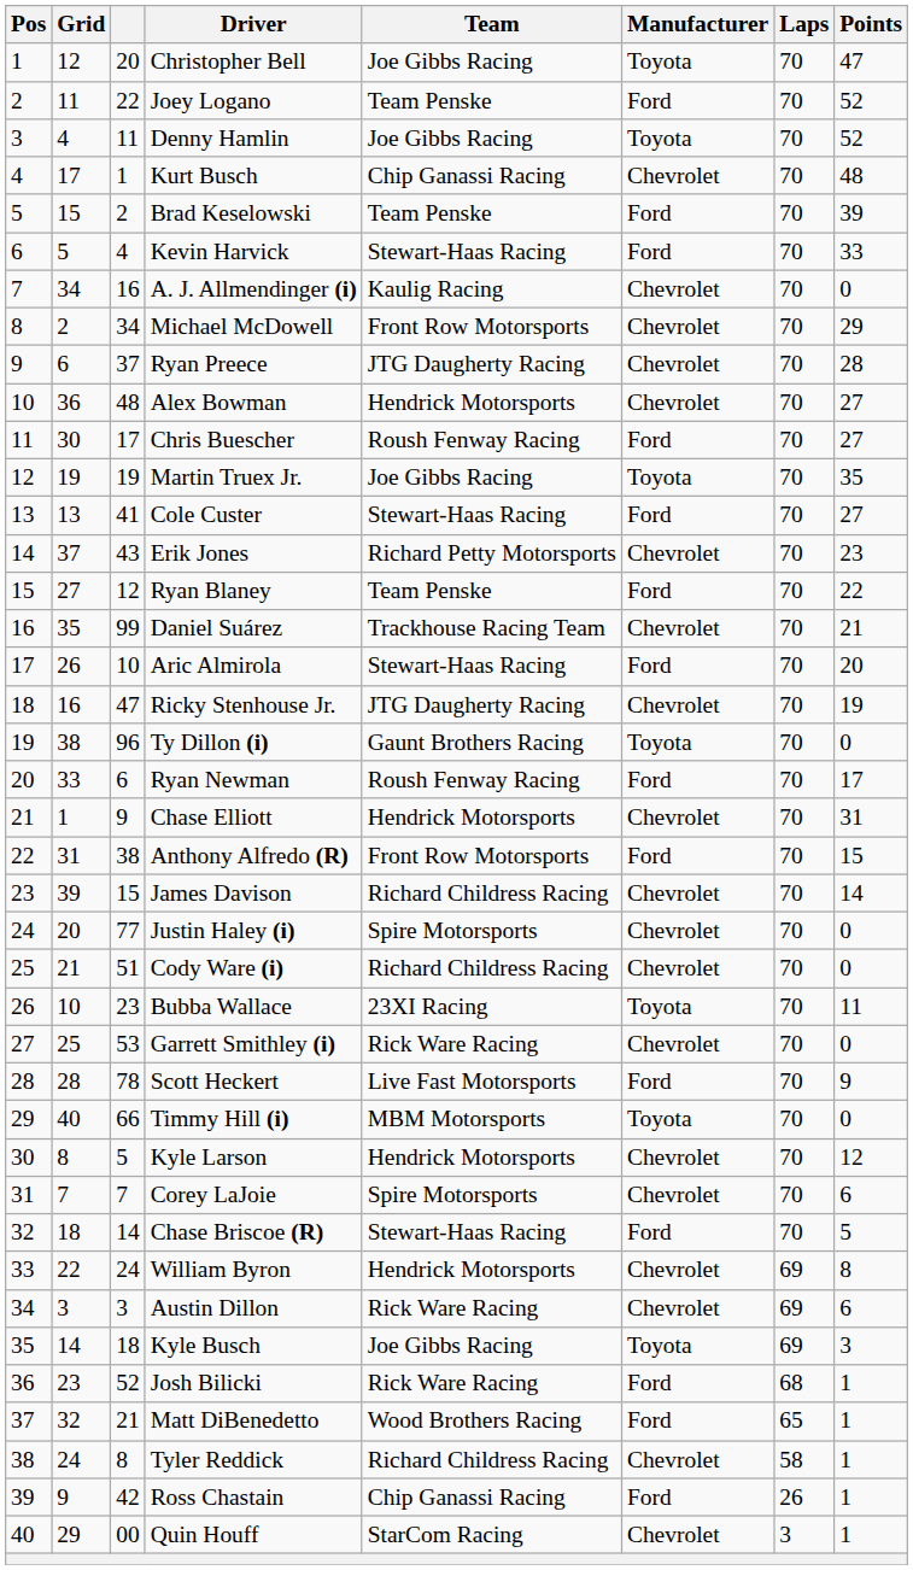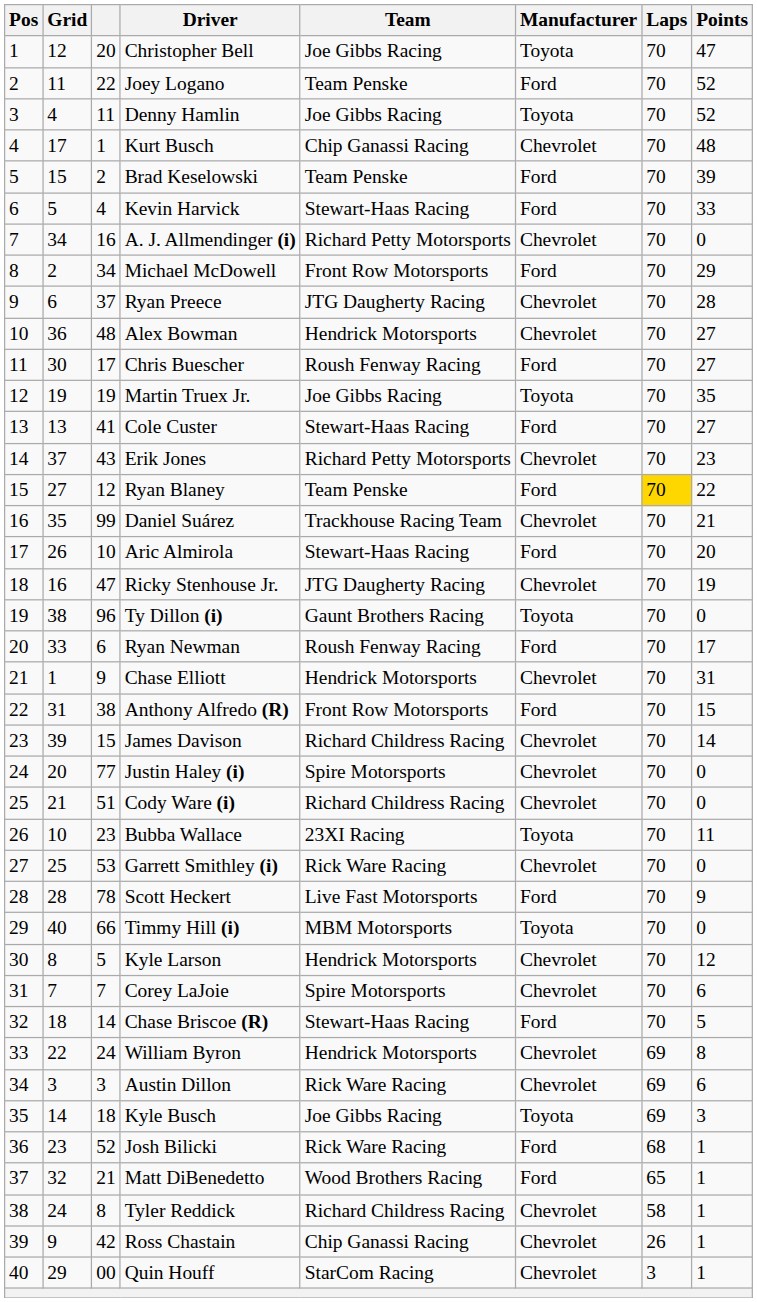A. J. Allmendinger (i) | Team: Kaulig Racing -> Richard Petty Motorsports
Michael McDowell | Manufacturer: Chevrolet -> Ford
Ryan Blaney | Laps: no background -> gold background
Ross Chastain | Manufacturer: Ford -> Chevrolet
